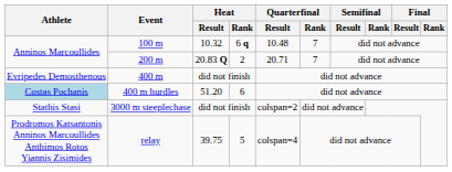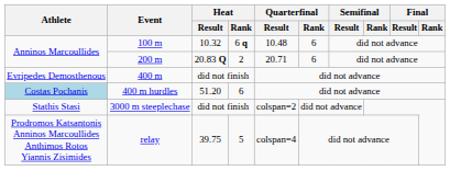100 m | Quarterfinal / Rank: 7 -> 6
200 m | Quarterfinal / Rank: 7 -> 6
